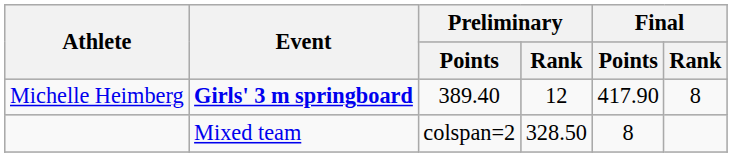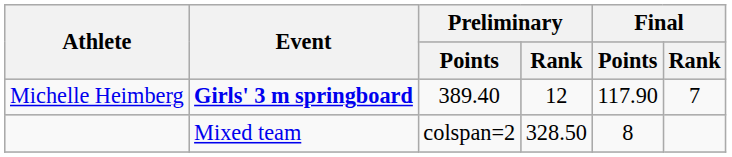Michelle Heimberg | Final / Points: 417.90 -> 117.90
Michelle Heimberg | Final / Rank: 8 -> 7
